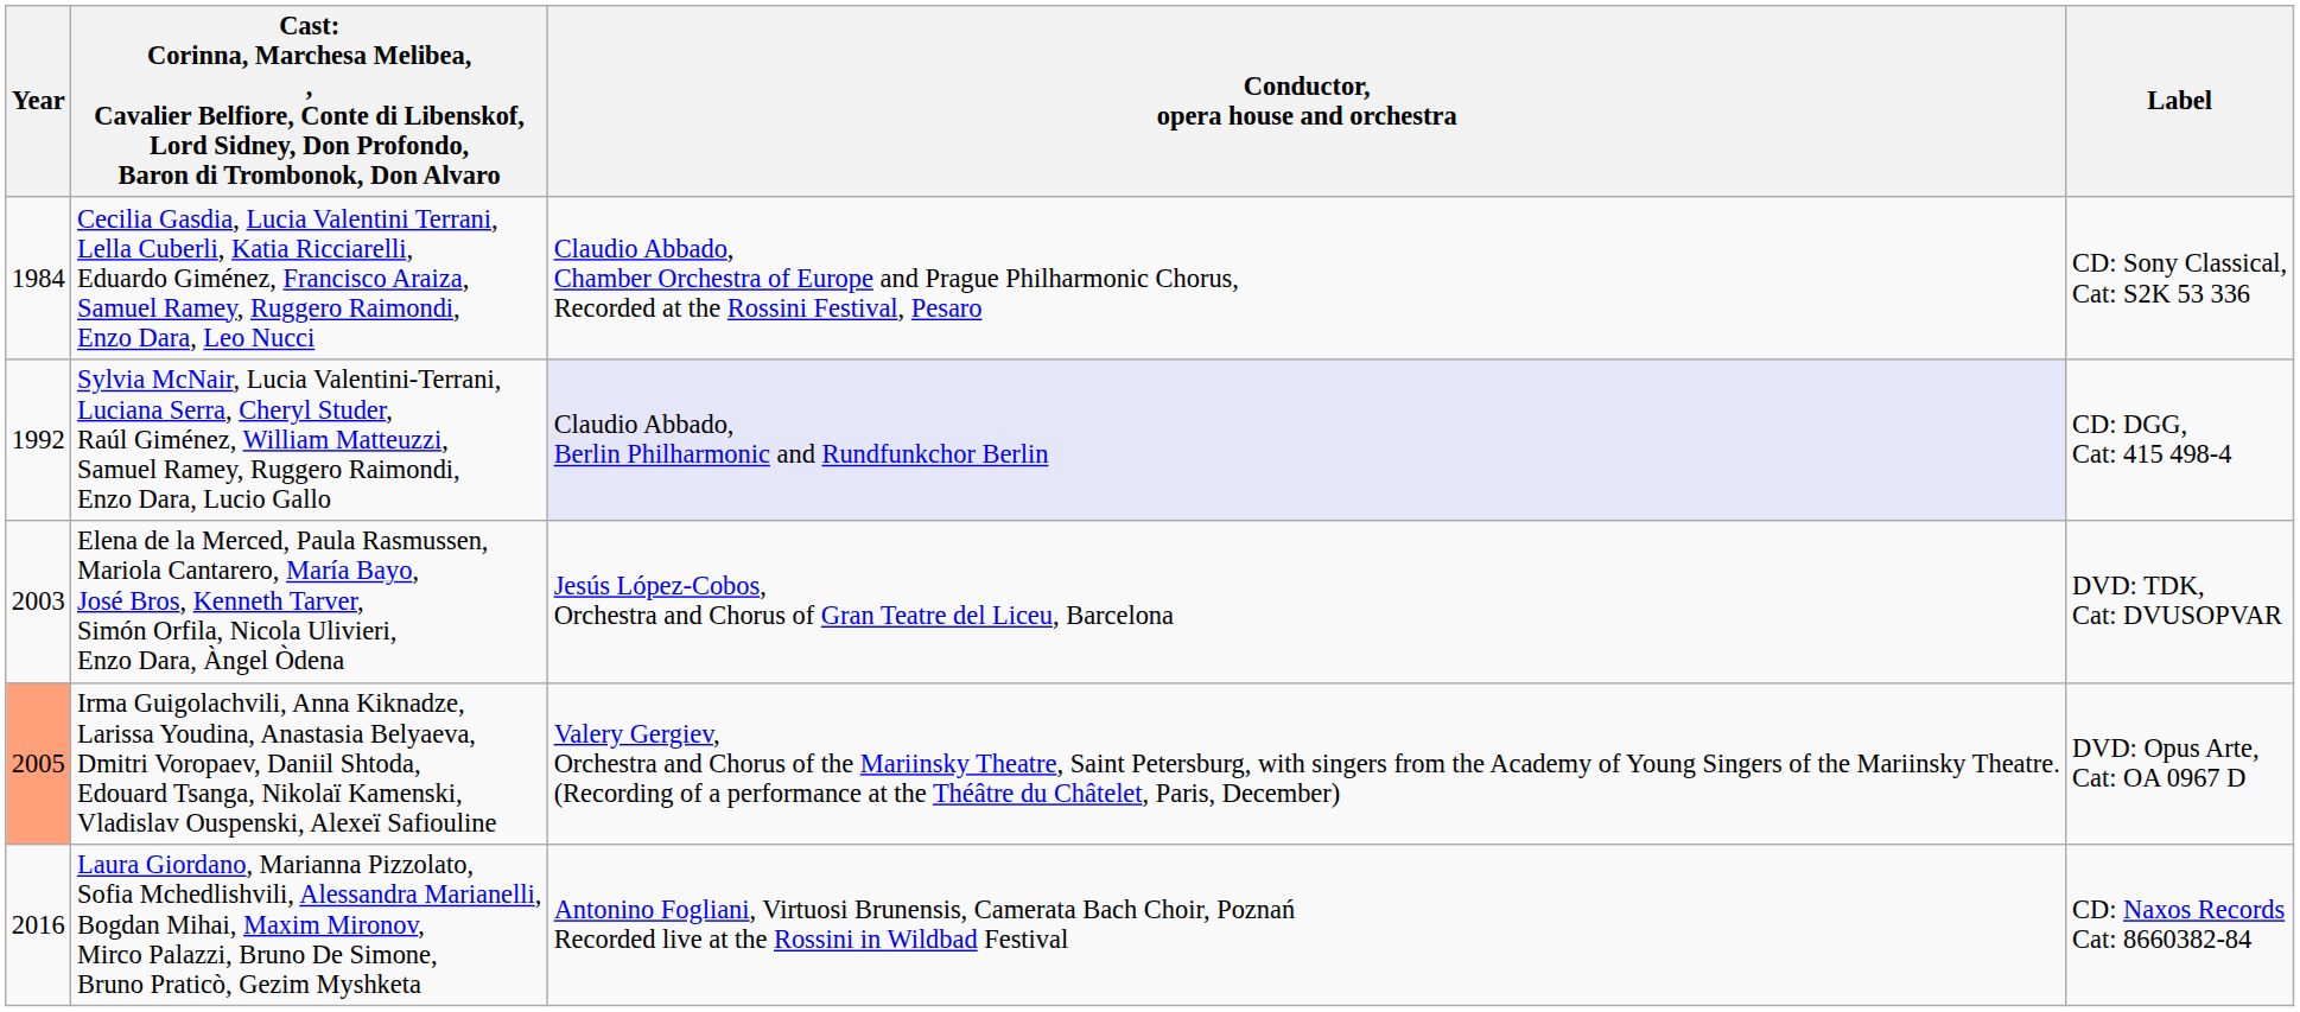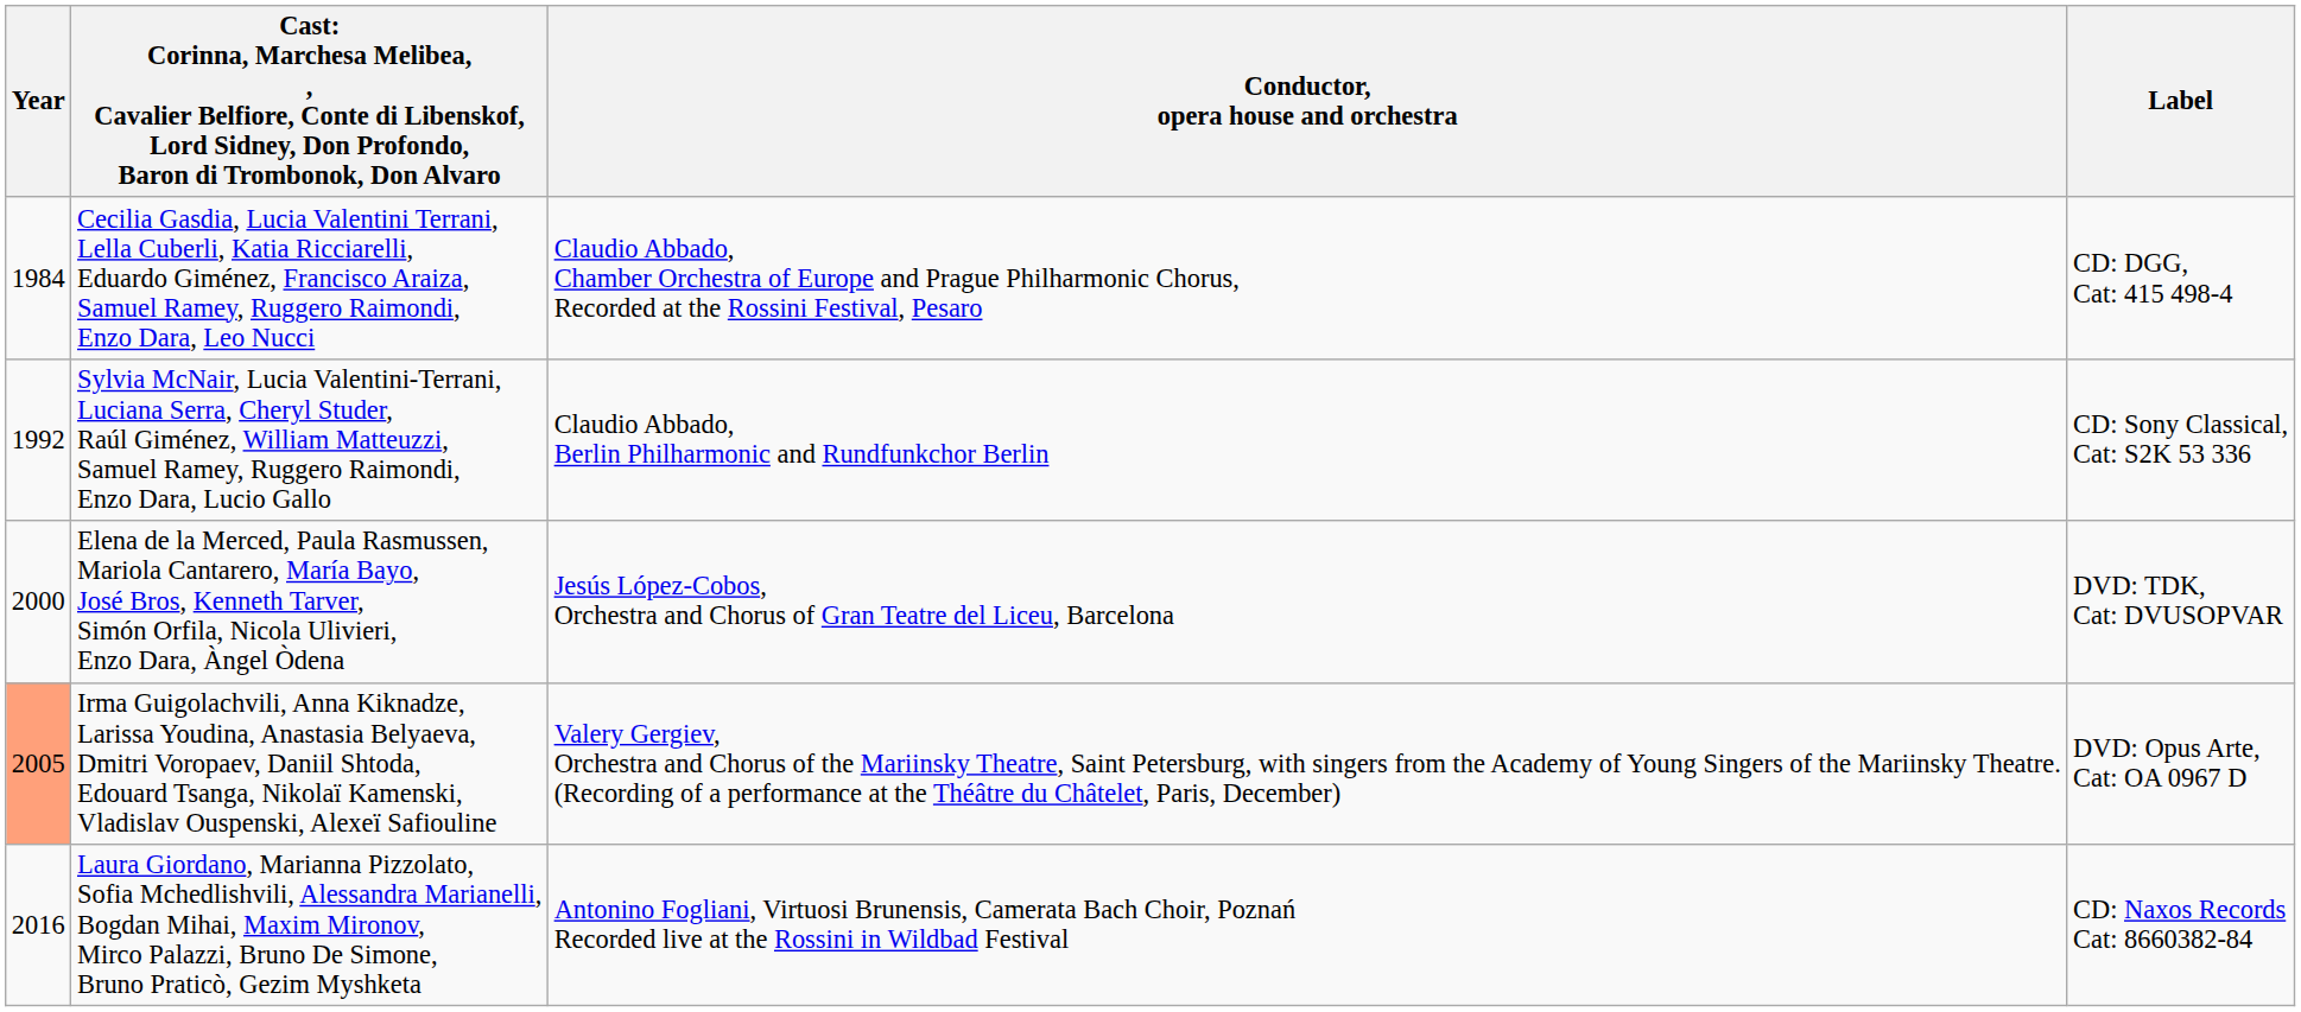row 2 | Label: CD: Sony Classical, Cat: S2K 53 336 -> CD: DGG, Cat: 415 498-4
row 3 | Conductor, opera house and orchestra: lavender background -> no background
row 3 | Label: CD: DGG, Cat: 415 498-4 -> CD: Sony Classical, Cat: S2K 53 336
row 4 | Year: 2003 -> 2000
